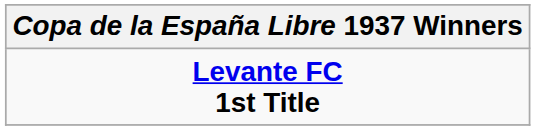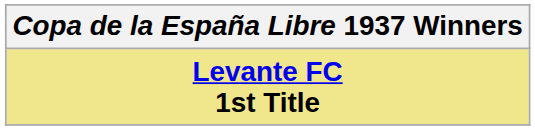row 2 | column 1: no background -> khaki background
